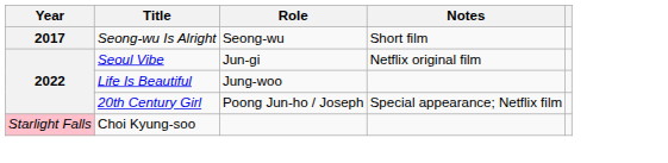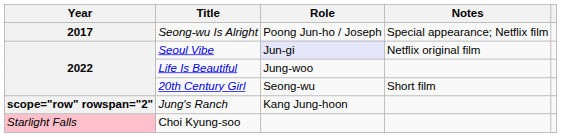Seong-wu Is Alright | Role: Seong-wu -> Poong Jun-ho / Joseph
Seong-wu Is Alright | Notes: Short film -> Special appearance; Netflix film
Seoul Vibe | Role: no background -> lavender background
20th Century Girl | Role: Poong Jun-ho / Joseph -> Seong-wu
20th Century Girl | Notes: Special appearance; Netflix film -> Short film
+ row: scope="row" rowspan="2" | Jung's Ranch | Kang Jung-hoon
